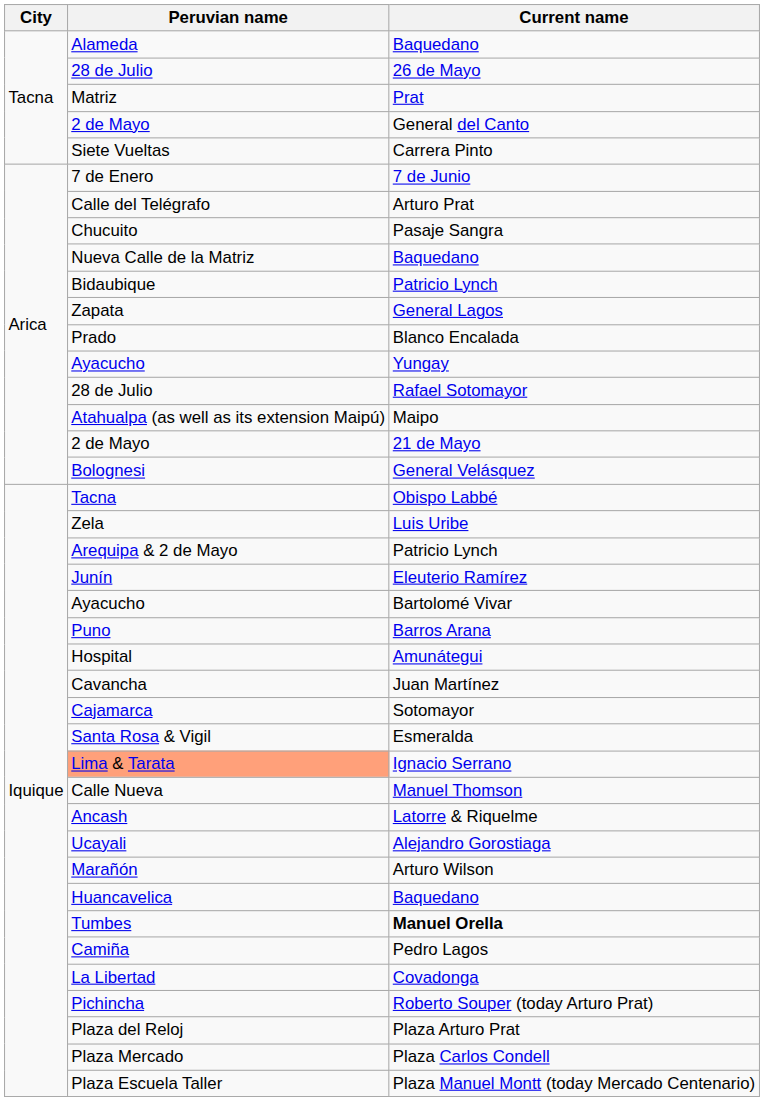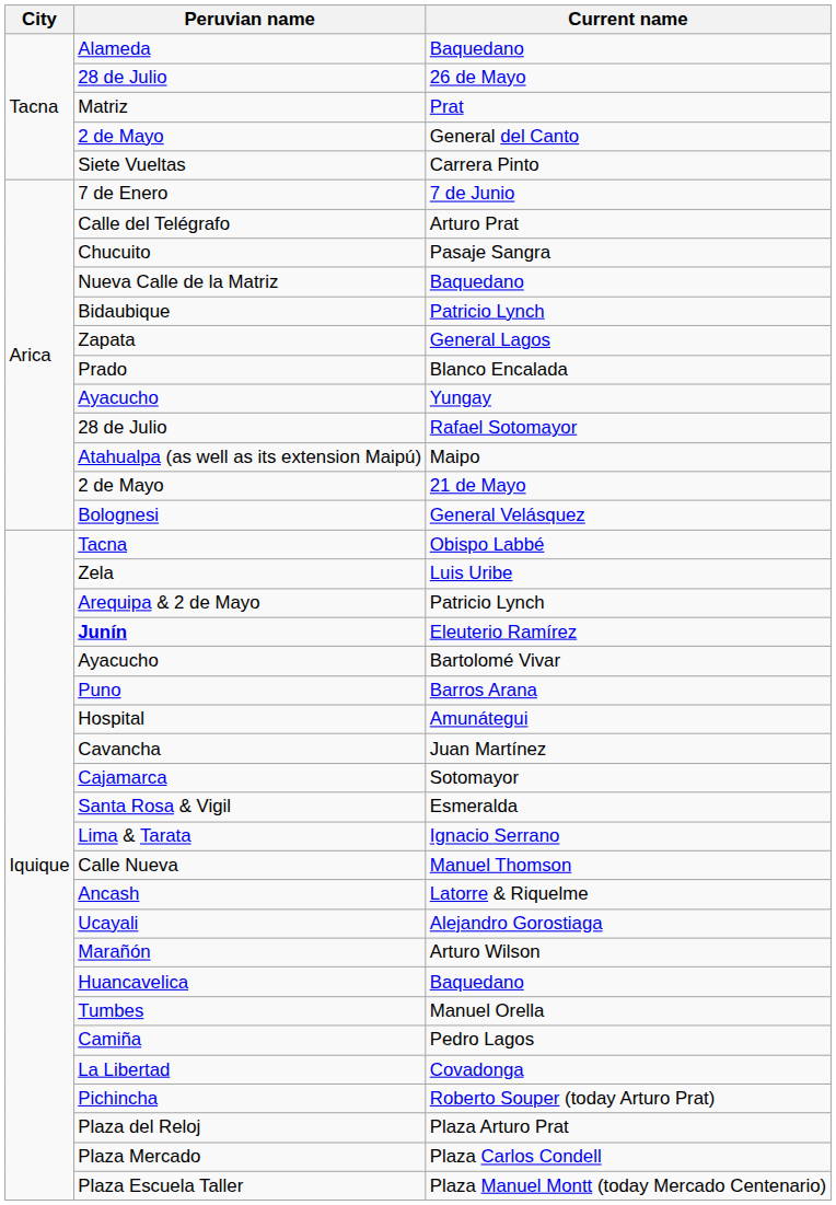Junín | Peruvian name: normal -> bold
Lima & Tarata | Peruvian name: lightsalmon background -> no background
Tumbes | Current name: bold -> normal
